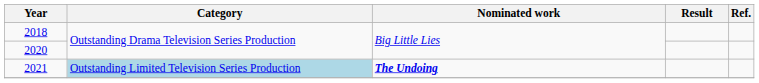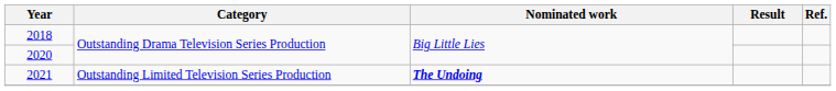2021 | Category: lightblue background -> no background
